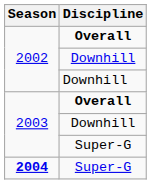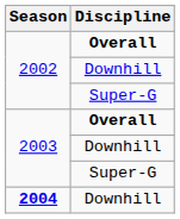row 4 | Discipline: Downhill -> Super-G
row 8 | Discipline: Super-G -> Downhill
